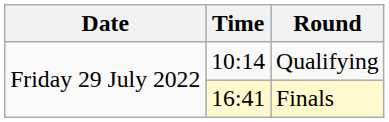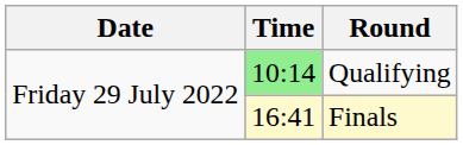Qualifying | Time: no background -> lightgreen background
